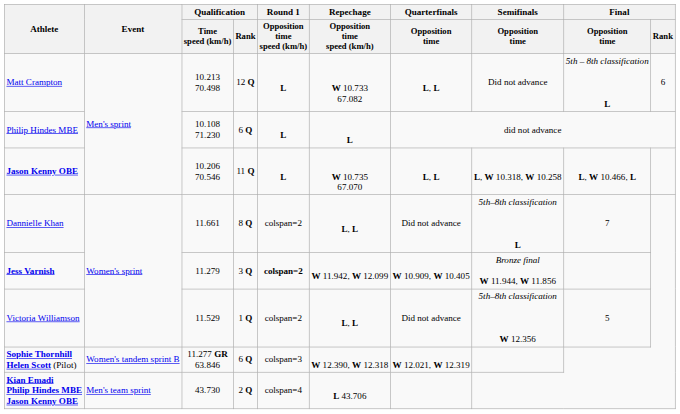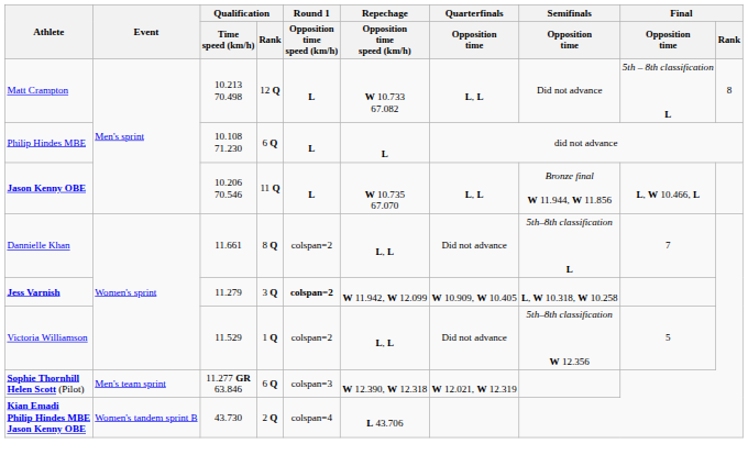Matt Crampton | Final / Rank: 6 -> 8
Jason Kenny OBE | Semifinals / Opposition time: L, W 10.318, W 10.258 -> Bronze final W 11.944, W 11.856
Jess Varnish | Semifinals / Opposition time: Bronze final W 11.944, W 11.856 -> L, W 10.318, W 10.258
Sophie Thornhill Helen Scott (Pilot) | Event: Women's tandem sprint B -> Men's team sprint
Kian Emadi Philip Hindes MBE Jason Kenny OBE | Event: Men's team sprint -> Women's tandem sprint B
